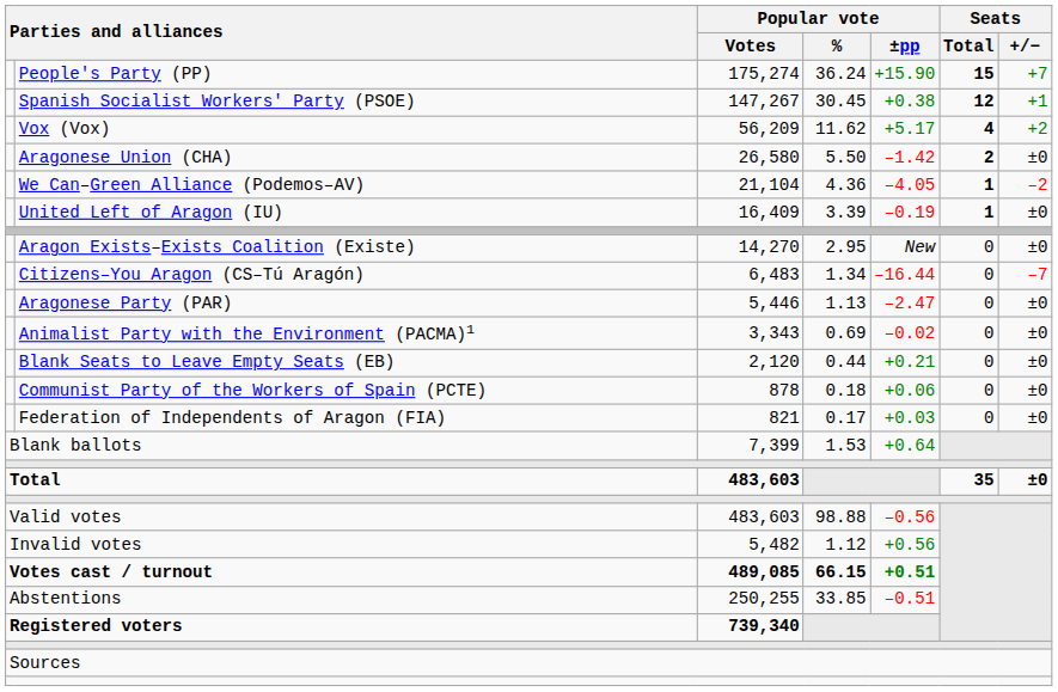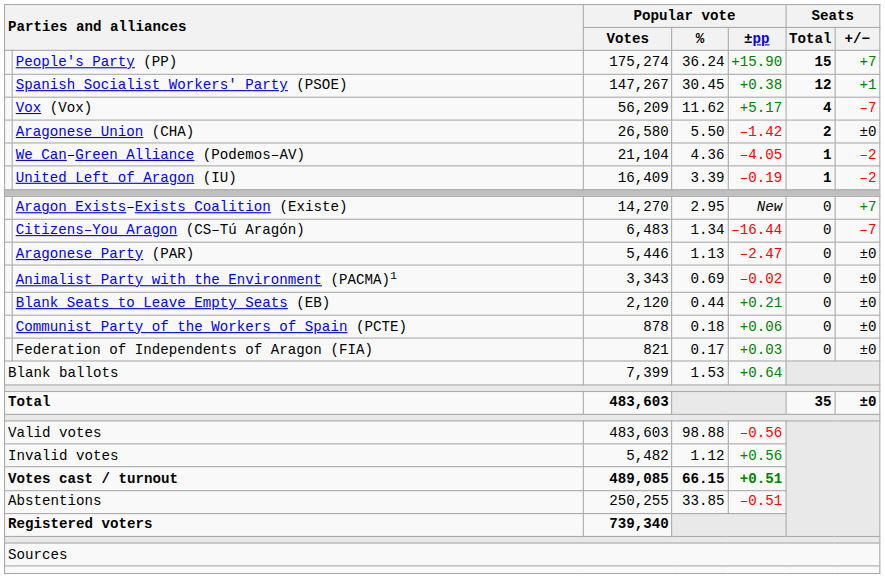Vox (Vox) | Seats / +/−: +2 -> –7
United Left of Aragon (IU) | Seats / +/−: ±0 -> –2
Aragon Exists–Exists Coalition (Existe) | Seats / +/−: ±0 -> +7
